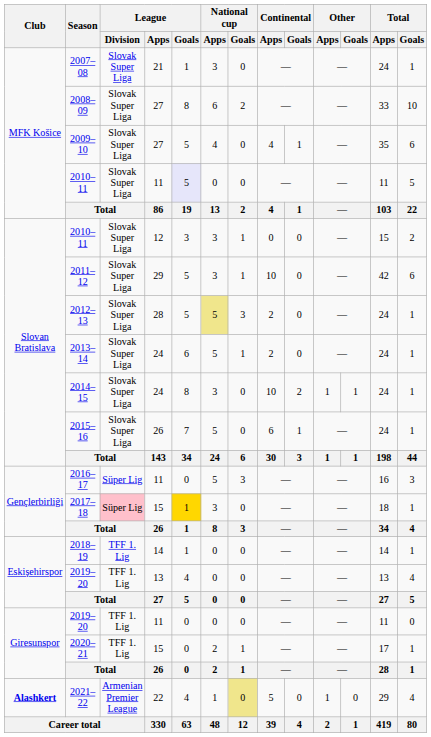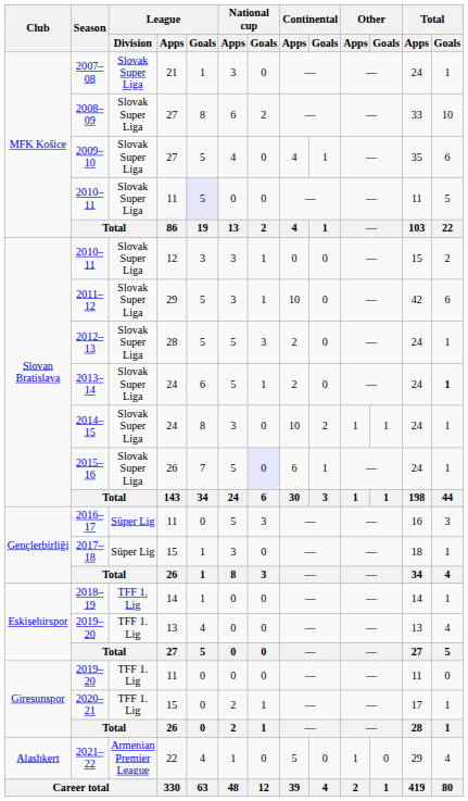2012–13 | National cup / Apps: khaki background -> no background
2013–14 | Total / Goals: normal -> bold
2015–16 | National cup / Goals: no background -> lavender background
2017–18 | League / Division: pink background -> no background
2017–18 | League / Goals: gold background -> no background
2021–22 | Club: bold -> normal
2021–22 | National cup / Goals: khaki background -> no background
